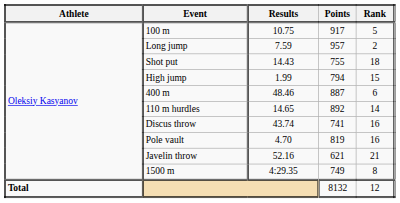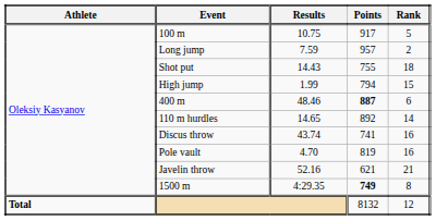400 m | Points: normal -> bold
1500 m | Points: normal -> bold
